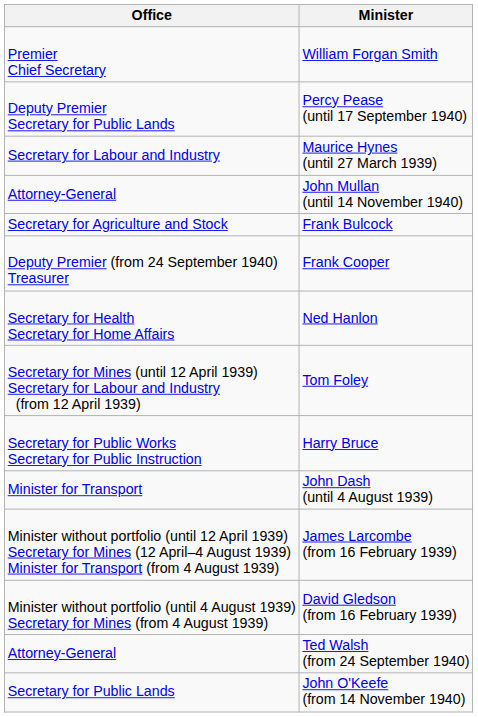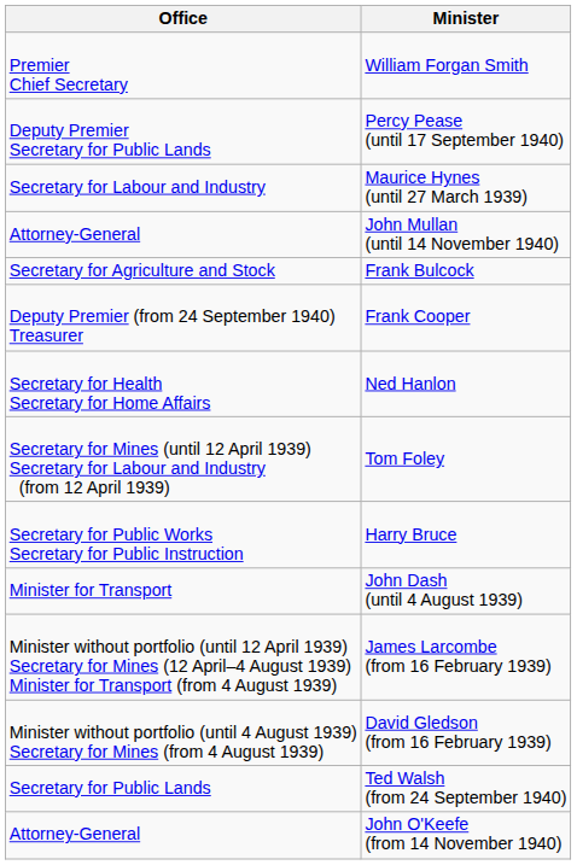Ted Walsh (from 24 September 1940) | Office: Attorney-General -> Secretary for Public Lands
John O'Keefe (from 14 November 1940) | Office: Secretary for Public Lands -> Attorney-General
